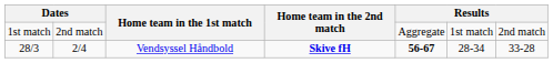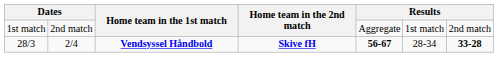28/3 | Home team in the 1st match: normal -> bold
28/3 | column 7: normal -> bold
